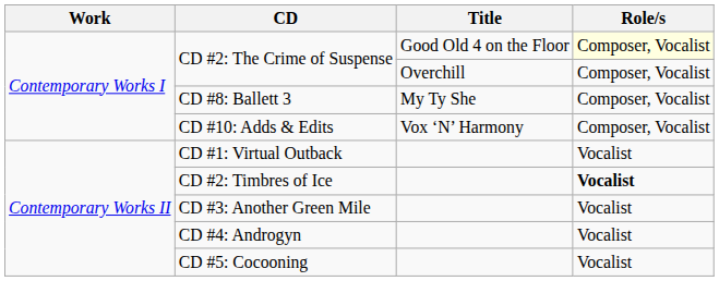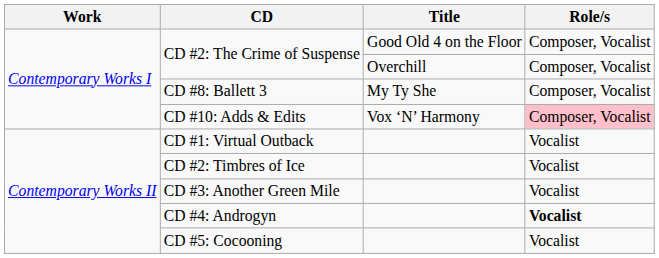CD #2: The Crime of Suspense / Good Old 4 on the Floor | Role/s: lightyellow background -> no background
CD #10: Adds & Edits | Role/s: no background -> pink background
CD #2: Timbres of Ice | Role/s: bold -> normal
CD #4: Androgyn | Role/s: normal -> bold
